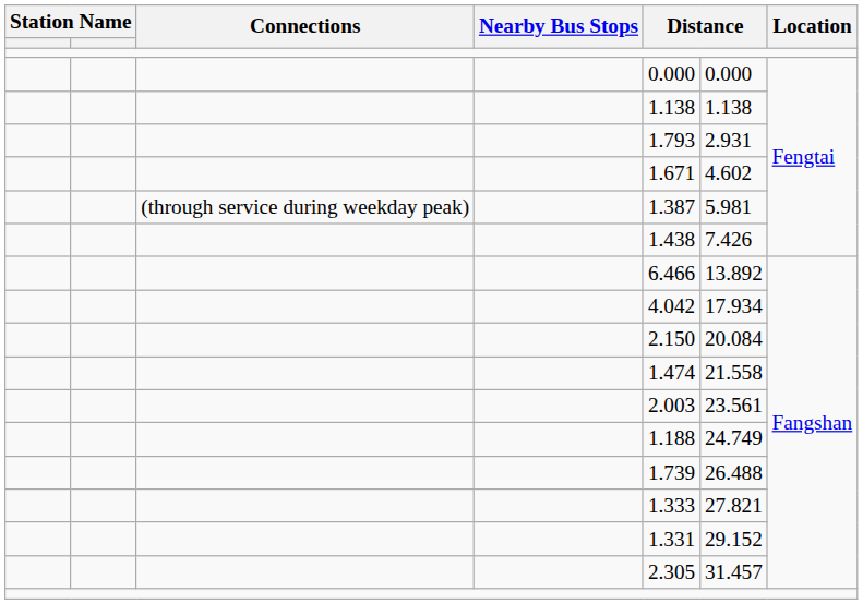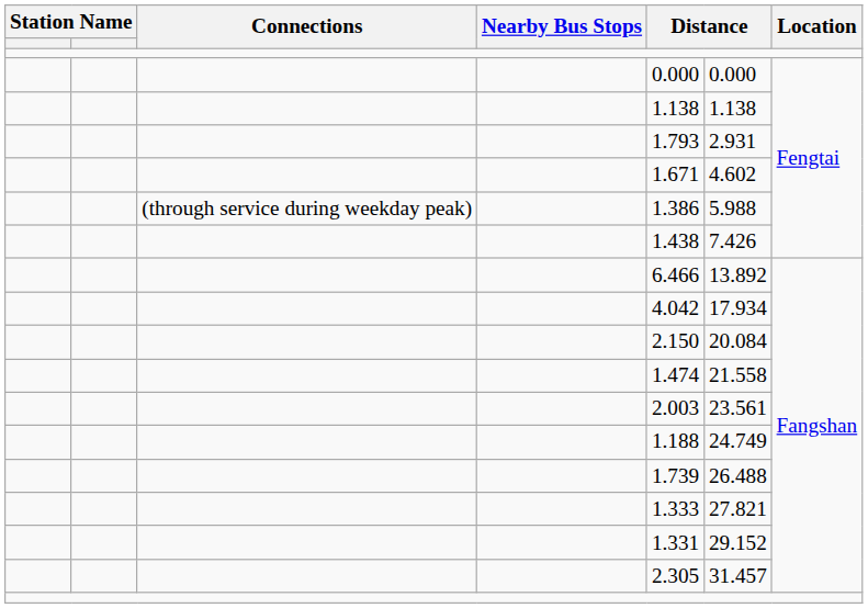(through service during weekday peak) | column 5: 1.387 -> 1.386
(through service during weekday peak) | column 6: 5.981 -> 5.988
